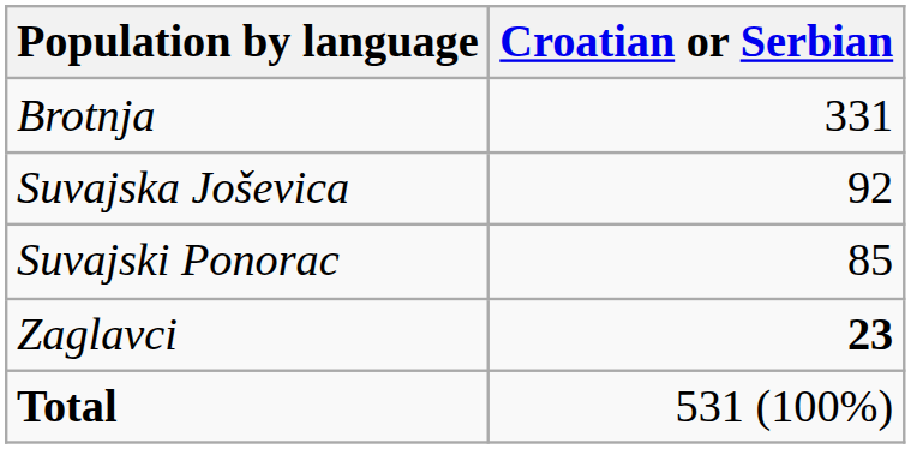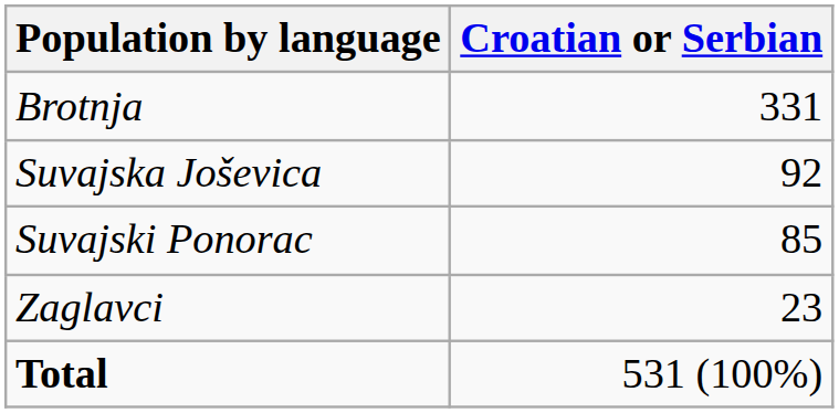Zaglavci | Croatian or Serbian: bold -> normal
